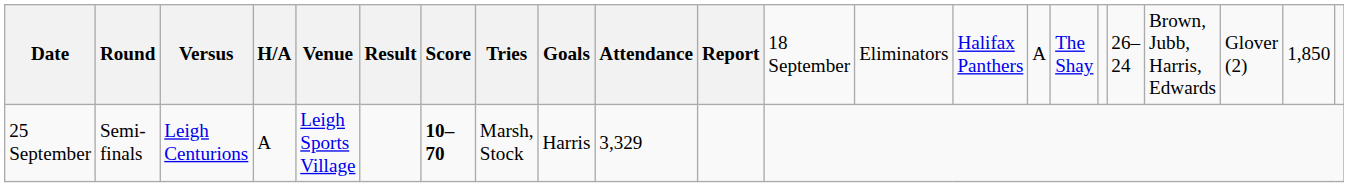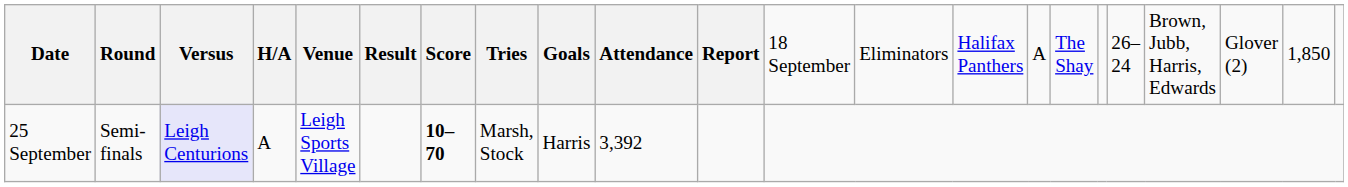25 September | column 3: no background -> lavender background
25 September | column 10: 3,329 -> 3,392
